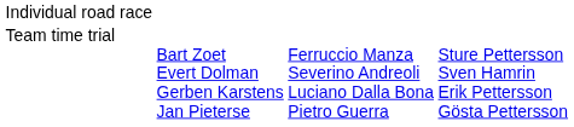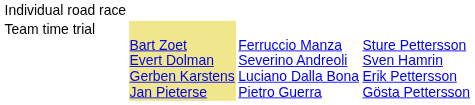Team time trial | column 2: no background -> khaki background
